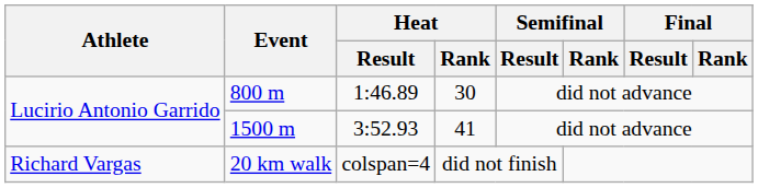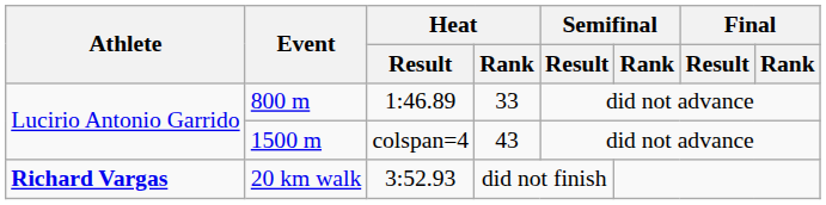800 m | Heat / Rank: 30 -> 33
1500 m | Heat / Result: 3:52.93 -> colspan=4
1500 m | Heat / Rank: 41 -> 43
20 km walk | Athlete: normal -> bold
20 km walk | Heat / Result: colspan=4 -> 3:52.93
